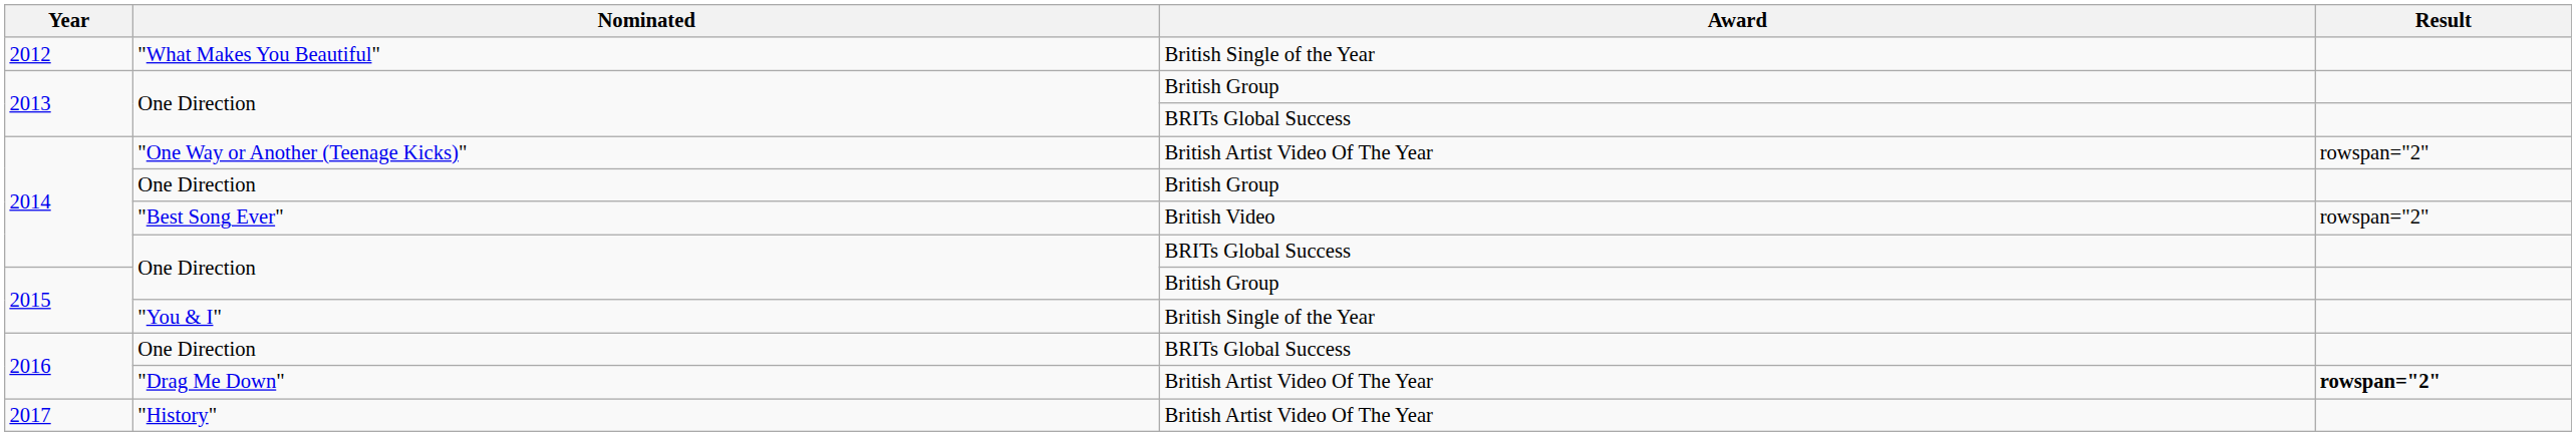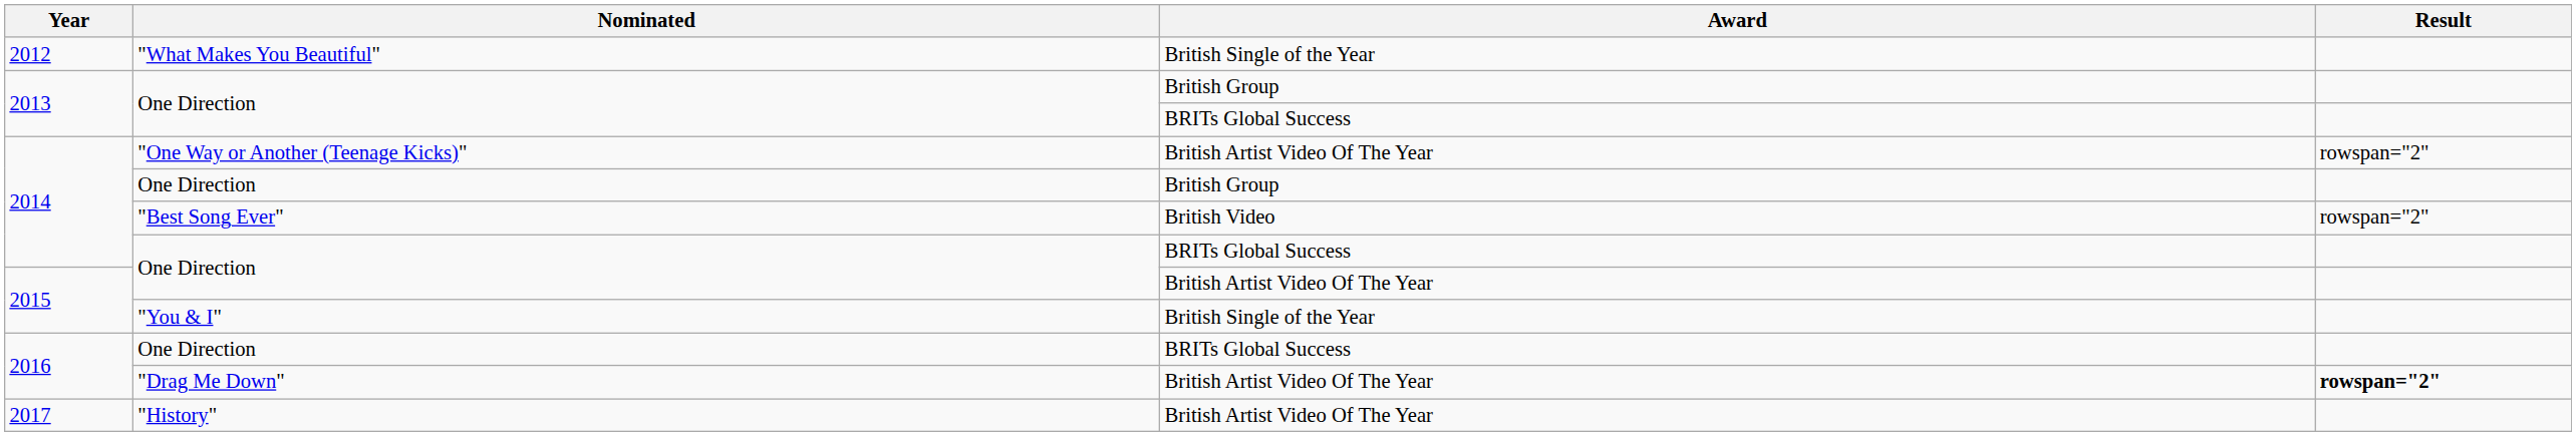2015 / One Direction | Award: British Group -> British Artist Video Of The Year
